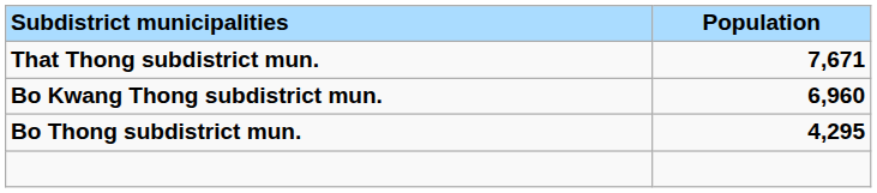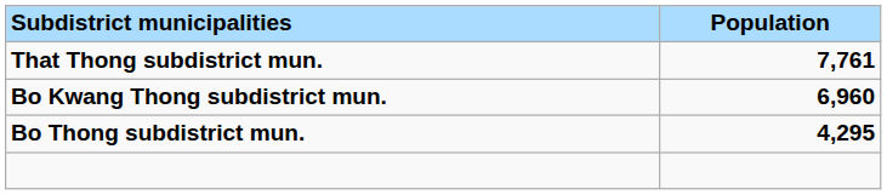That Thong subdistrict mun. | Population: 7,671 -> 7,761
